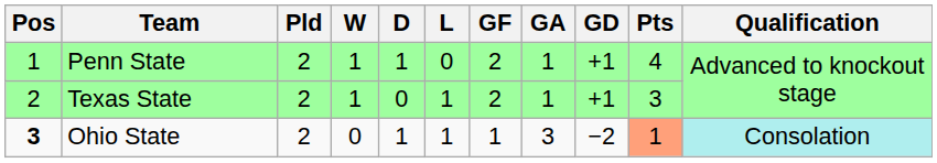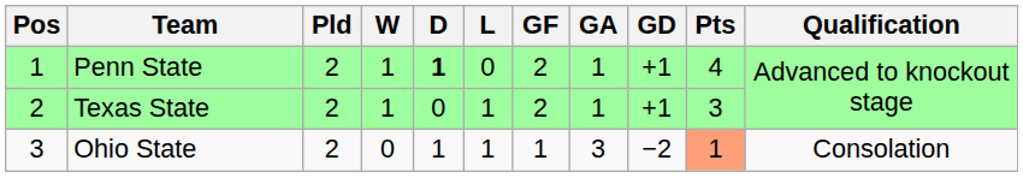Penn State | D: normal -> bold
Ohio State | Pos: bold -> normal
Ohio State | Qualification: paleturquoise background -> no background
